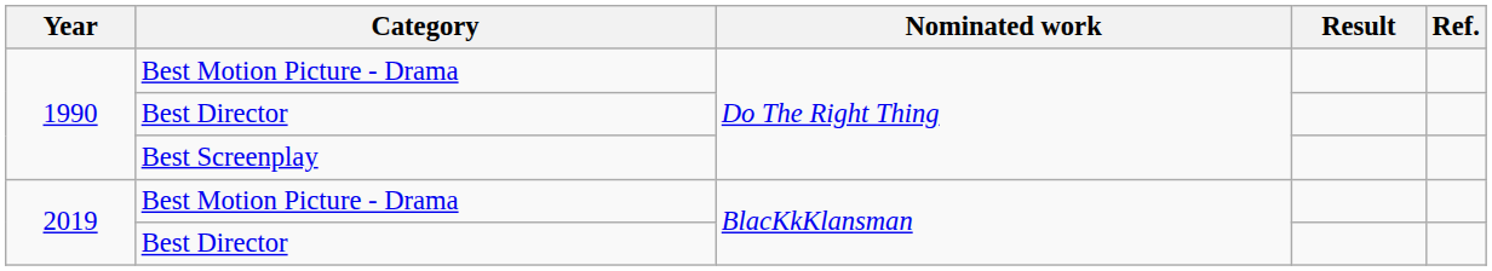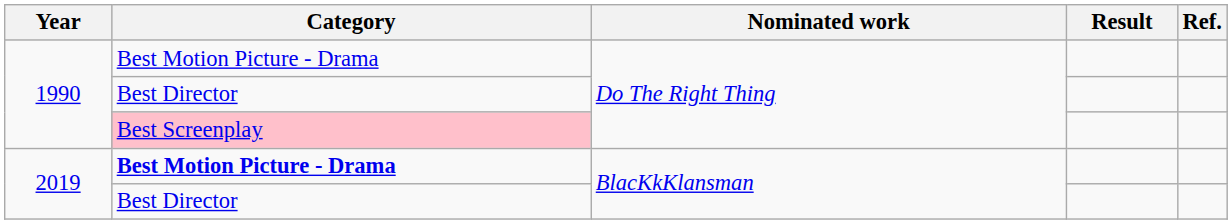Best Screenplay | Category: no background -> pink background
2019 / Best Motion Picture - Drama | Category: normal -> bold
